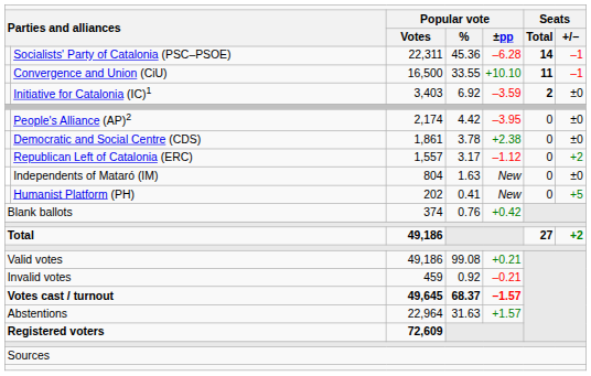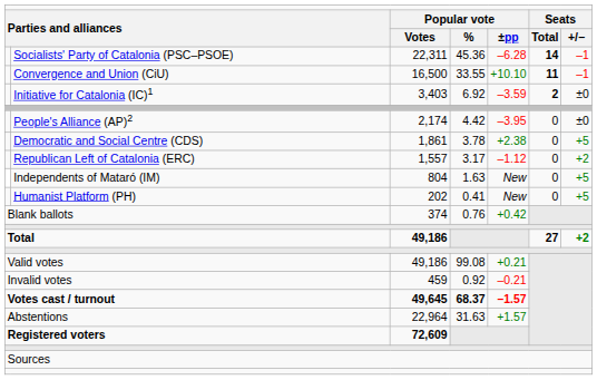Democratic and Social Centre (CDS) | column 7: ±0 -> +5
Independents of Mataró (IM) | column 7: ±0 -> +5
